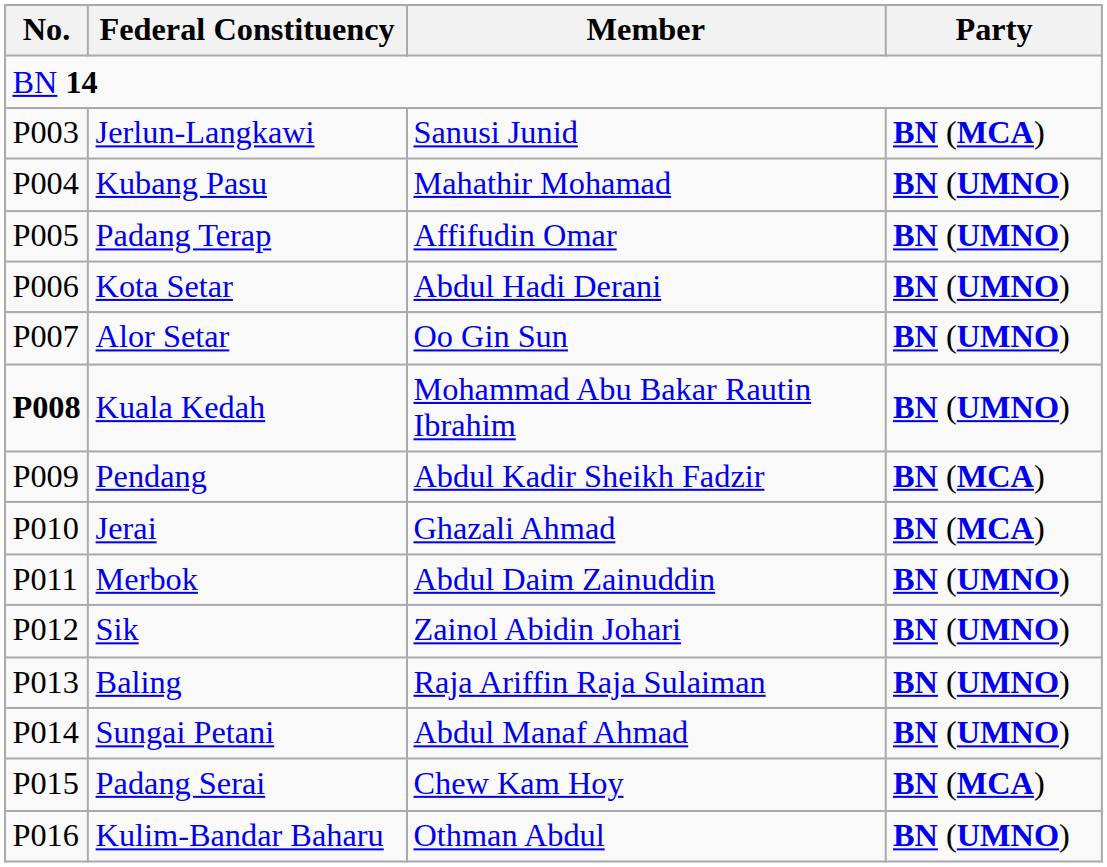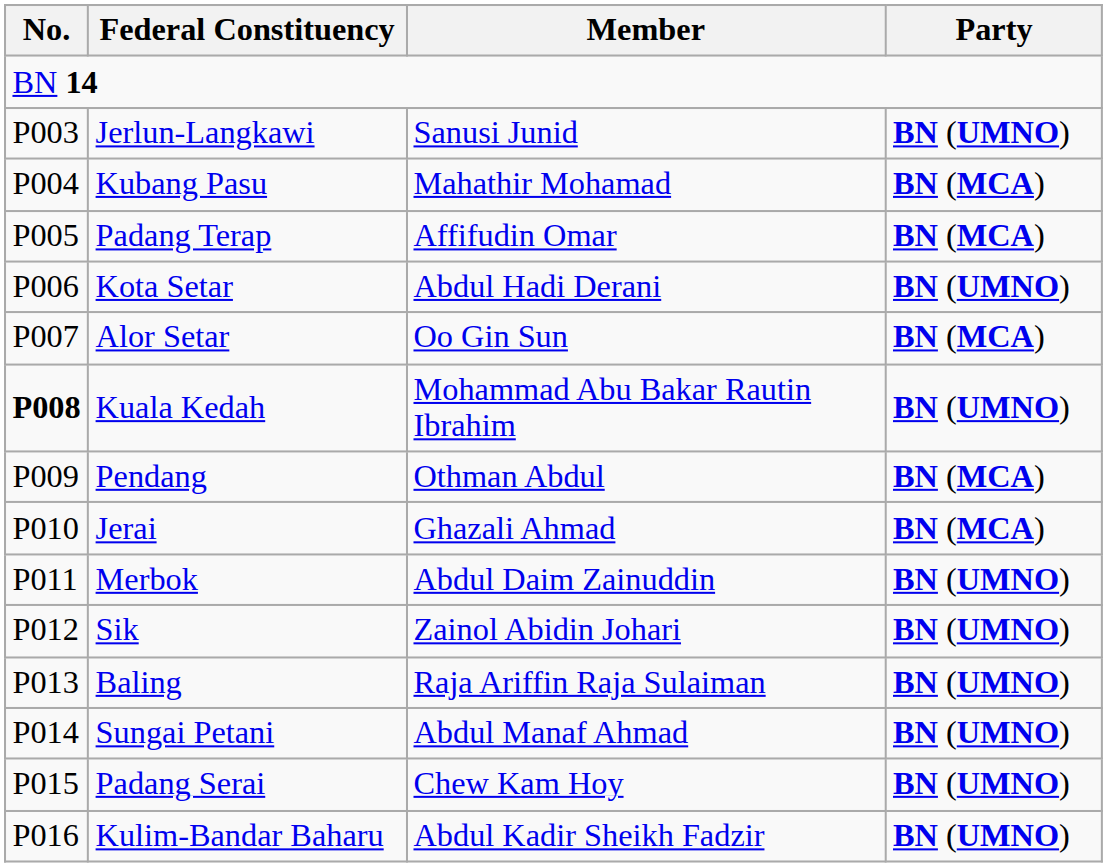Jerlun-Langkawi | Party: BN (MCA) -> BN (UMNO)
Kubang Pasu | Party: BN (UMNO) -> BN (MCA)
Padang Terap | Party: BN (UMNO) -> BN (MCA)
Alor Setar | Party: BN (UMNO) -> BN (MCA)
Pendang | Member: Abdul Kadir Sheikh Fadzir -> Othman Abdul
Padang Serai | Party: BN (MCA) -> BN (UMNO)
Kulim-Bandar Baharu | Member: Othman Abdul -> Abdul Kadir Sheikh Fadzir
